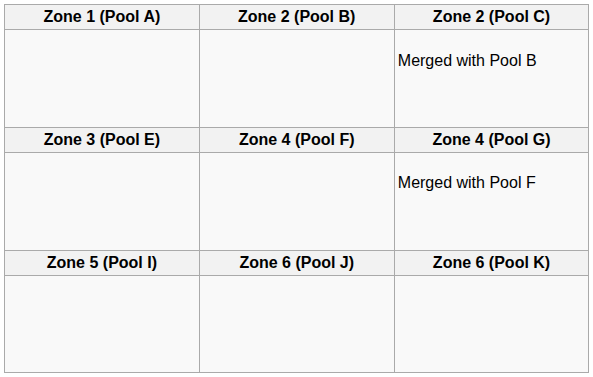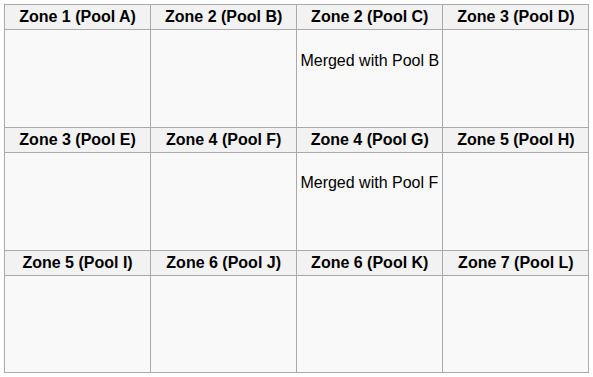+ column: Zone 3 (Pool D) | Zone 5 (Pool H) | Zone 7 (Pool L)
